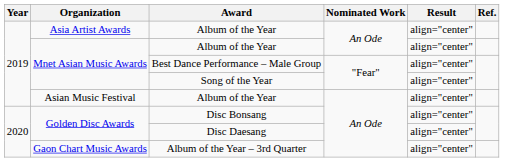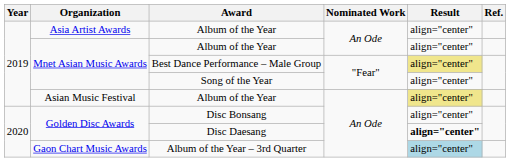Best Dance Performance – Male Group | Result: no background -> khaki background
Asian Music Festival / Album of the Year | Result: no background -> khaki background
Disc Daesang | Result: normal -> bold
Album of the Year – 3rd Quarter | Result: no background -> lightblue background
